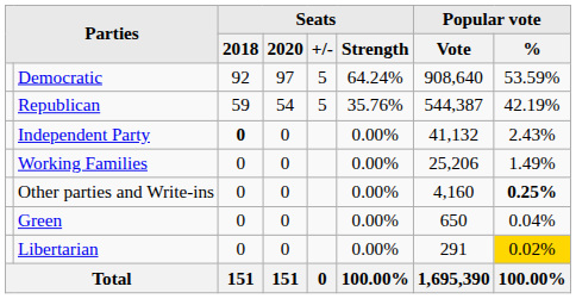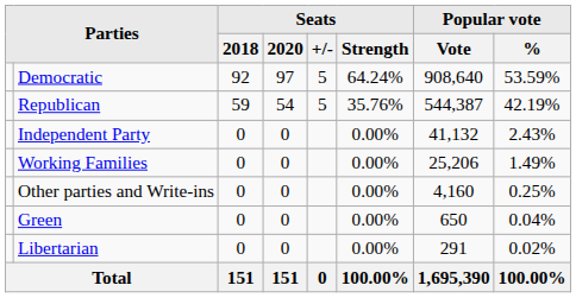Independent Party | Seats / 2018: bold -> normal
Other parties and Write-ins | Popular vote / %: bold -> normal
Libertarian | Popular vote / %: gold background -> no background
